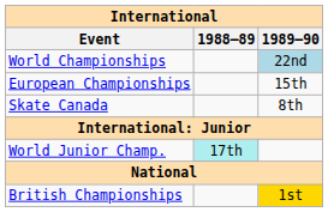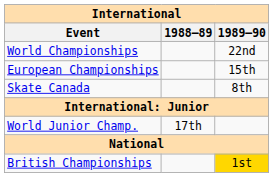World Championships | 1989–90: lightblue background -> no background
World Junior Champ. | 1988–89: paleturquoise background -> no background
